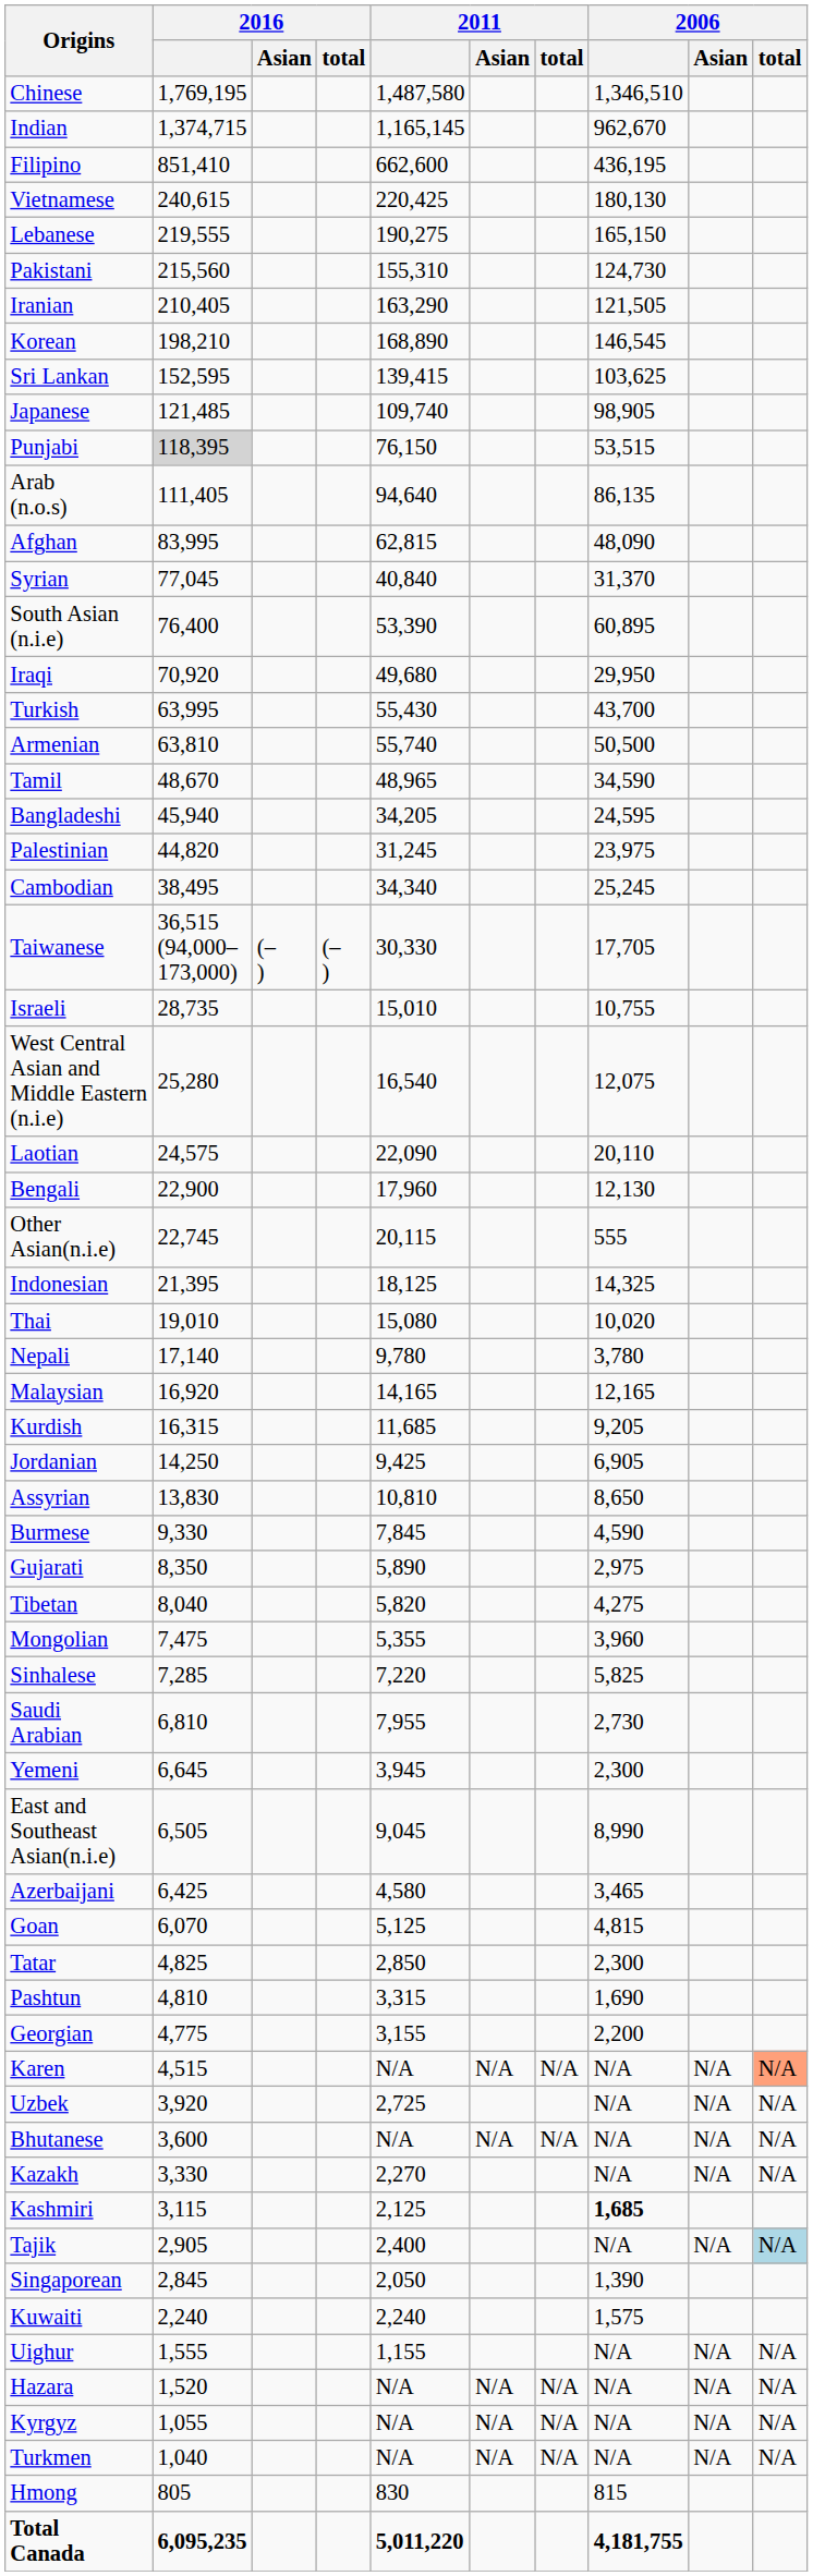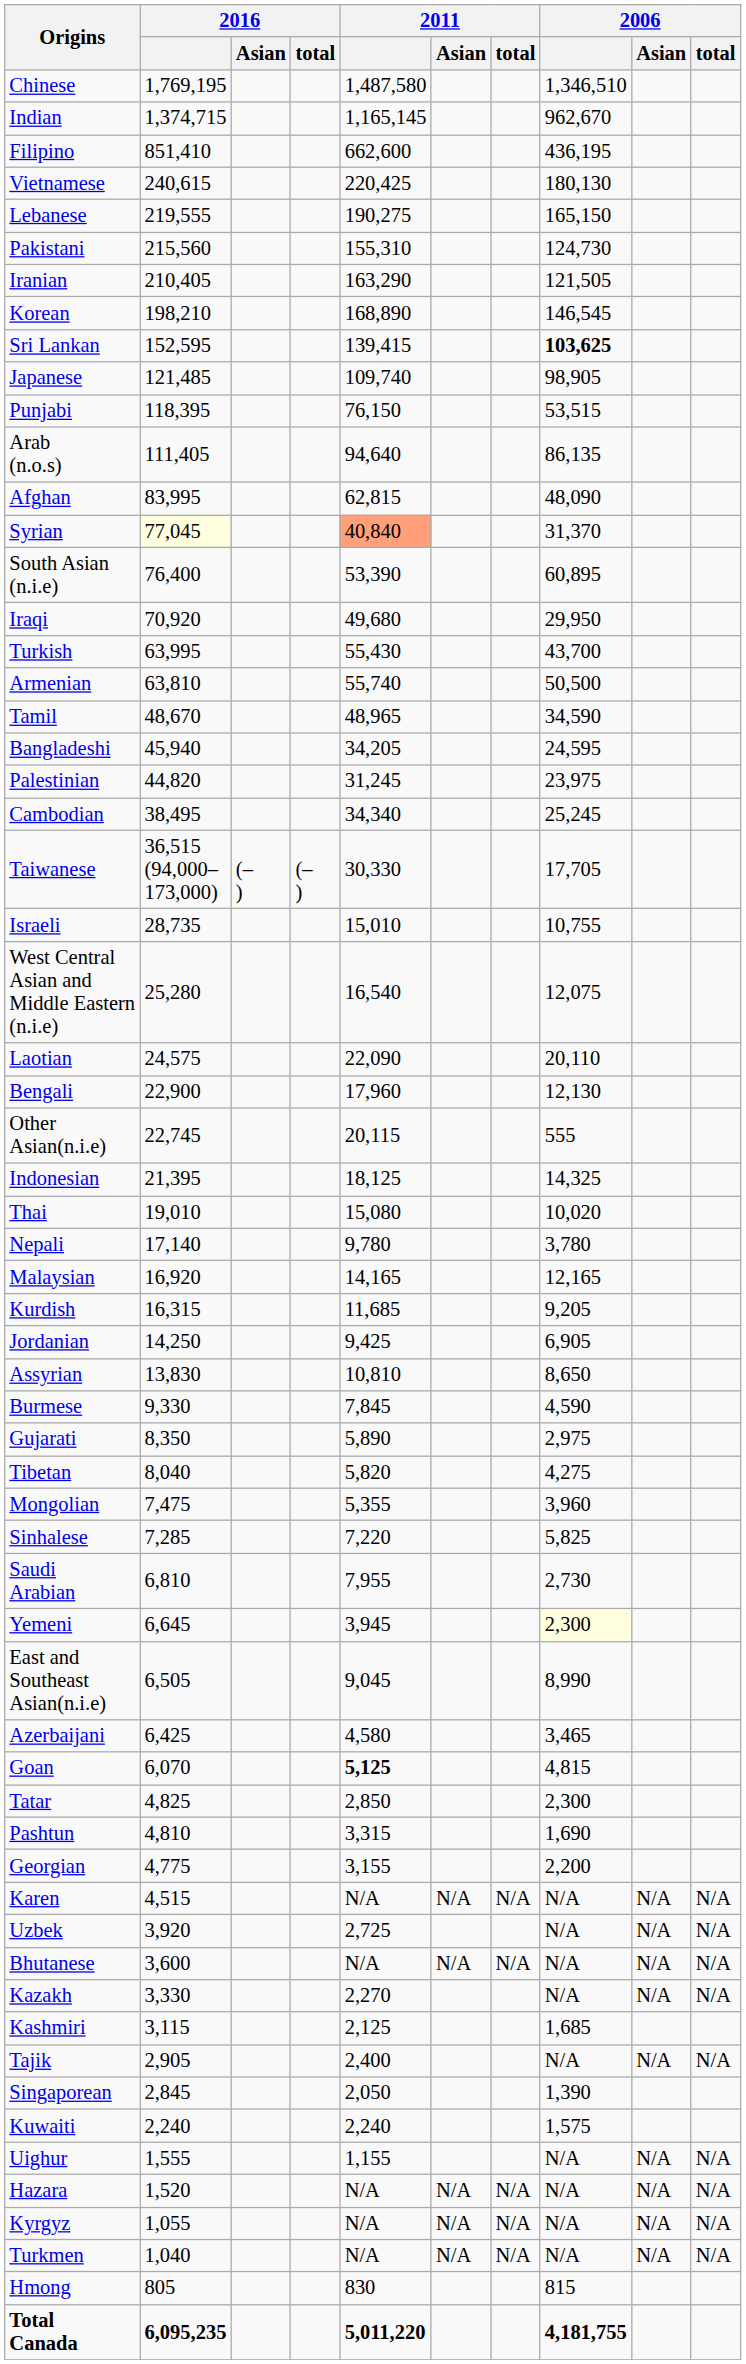Sri Lankan | 2006: normal -> bold
Punjabi | 2016: lightgrey background -> no background
Syrian | 2016: no background -> lightyellow background
Syrian | 2011: no background -> lightsalmon background
Yemeni | 2006: no background -> lightyellow background
Goan | 2011: normal -> bold
Karen | 2006 / total: lightsalmon background -> no background
Kashmiri | 2006: bold -> normal
Tajik | 2006 / total: lightblue background -> no background
